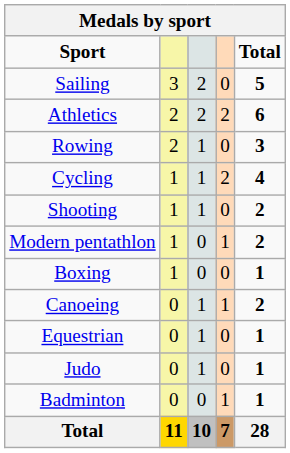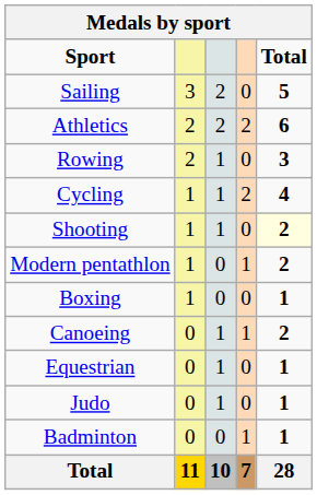Shooting | Total: no background -> lightyellow background
